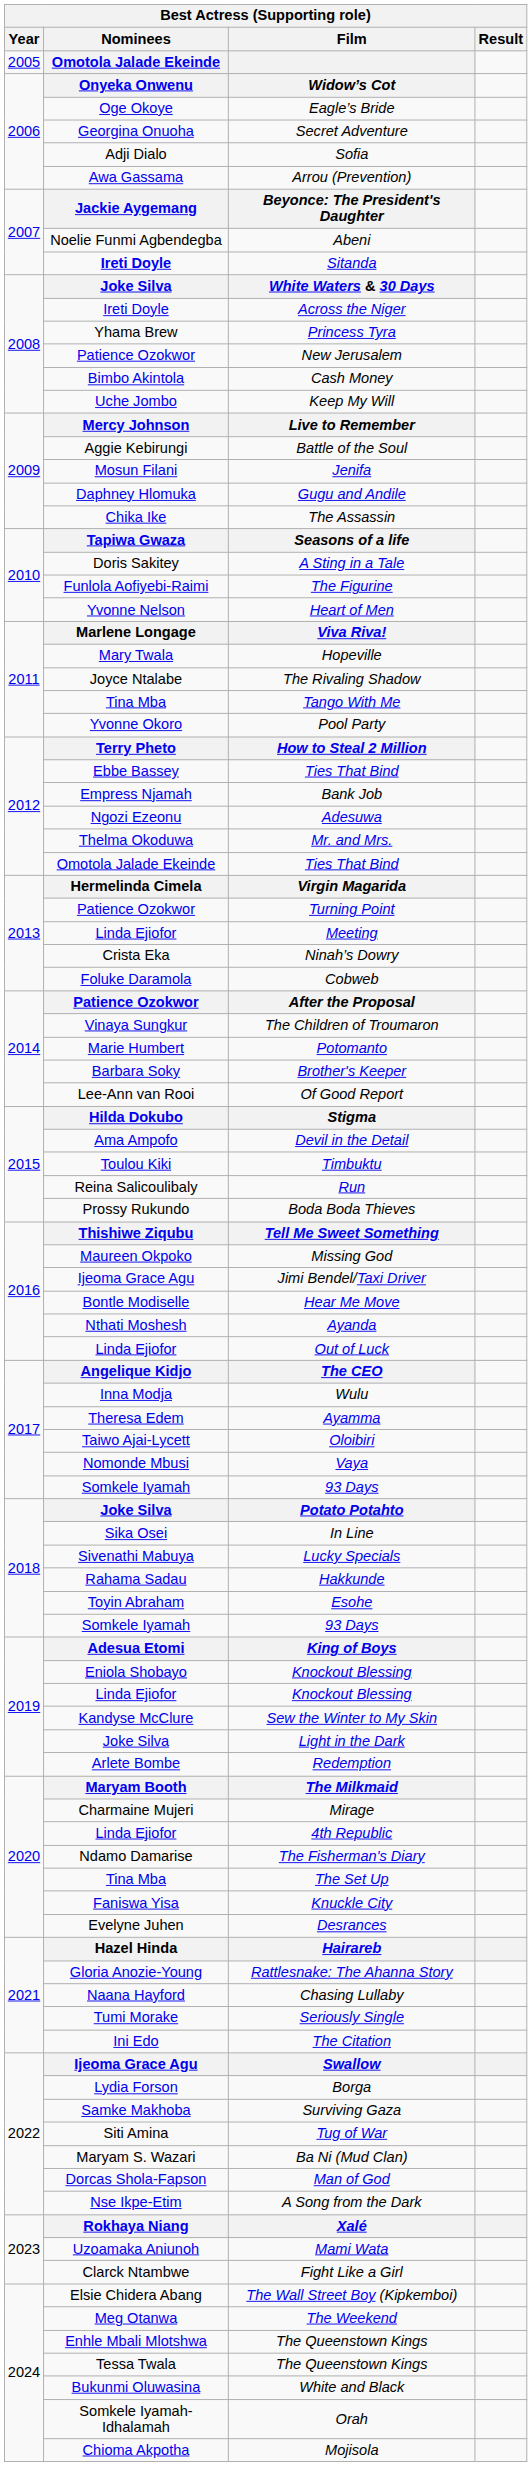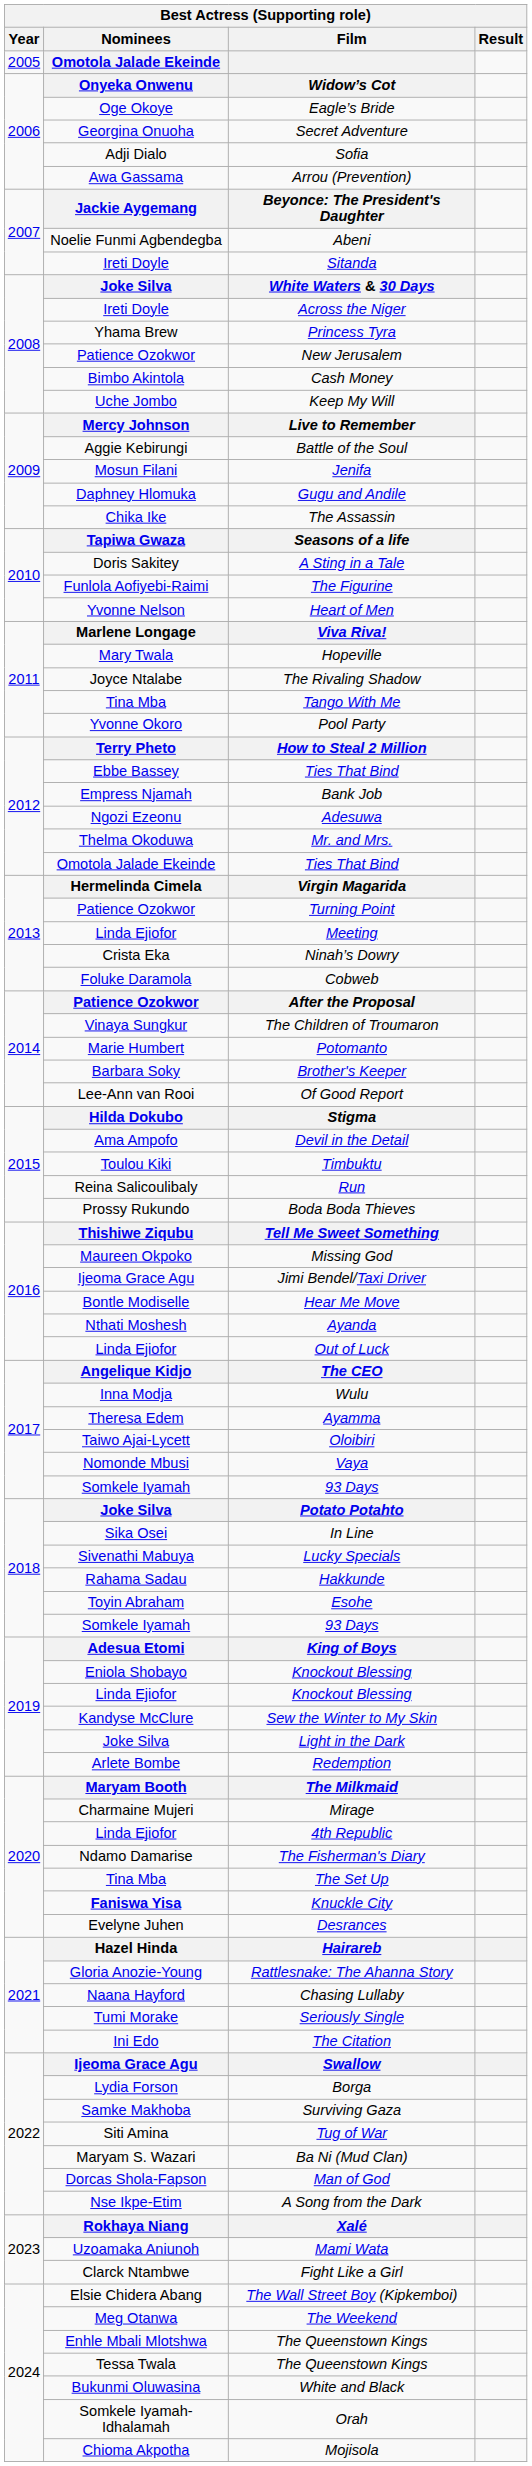Sitanda | Nominees: bold -> normal
Knuckle City | Nominees: normal -> bold
